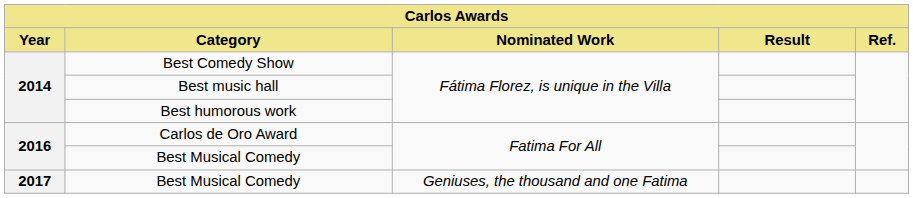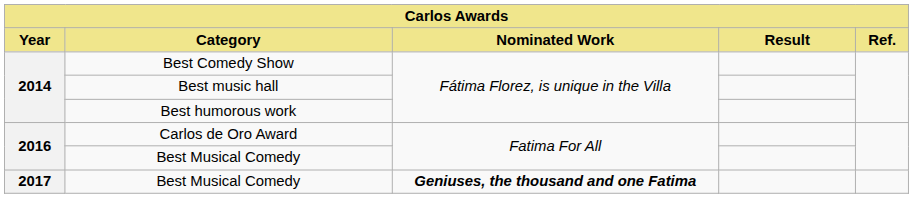2017 / Best Musical Comedy | Nominated Work: normal -> bold
